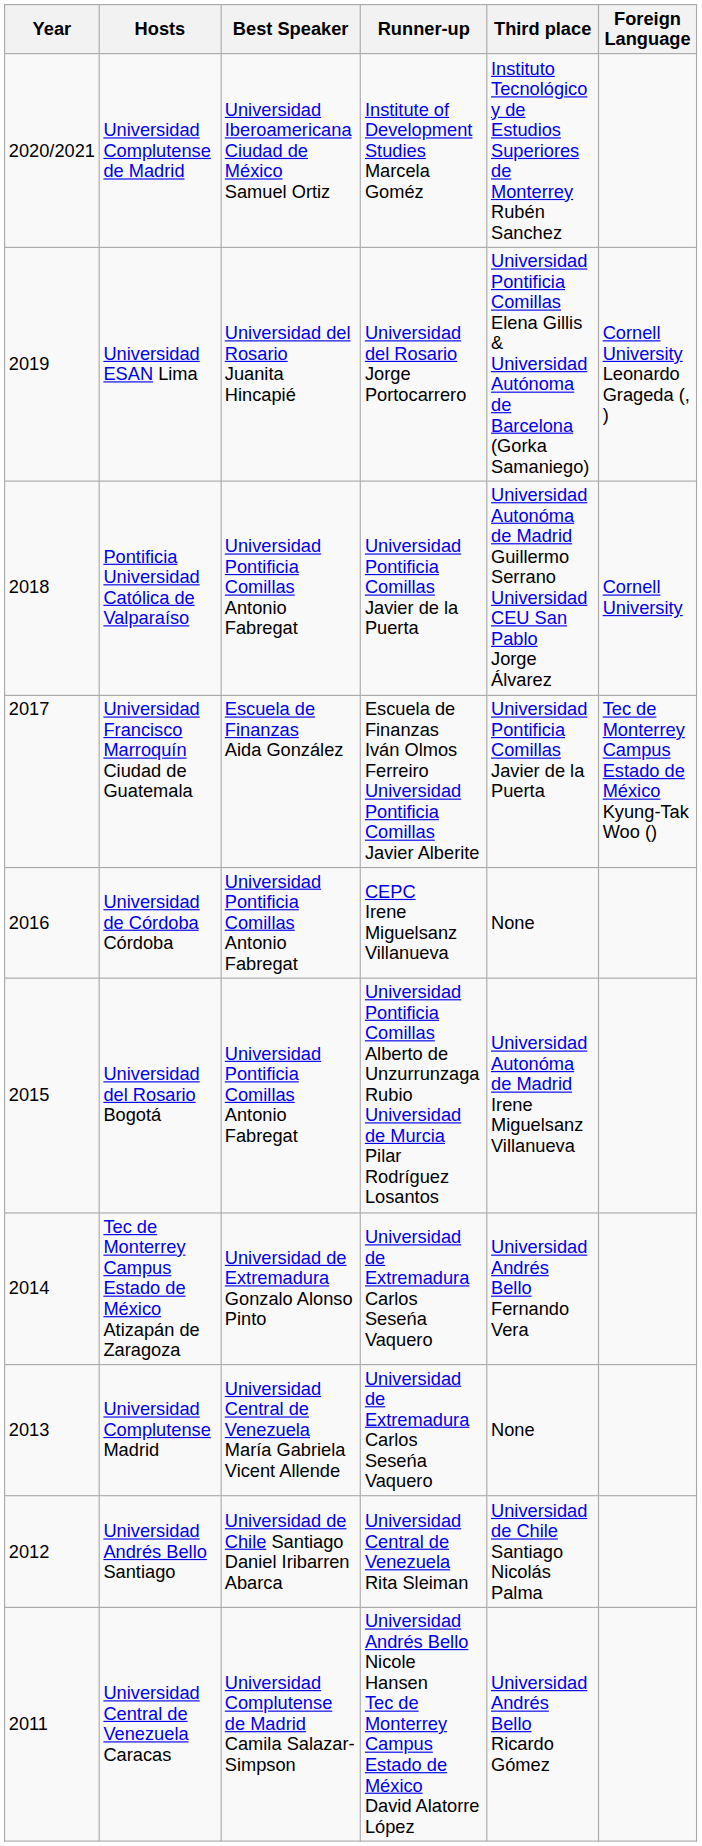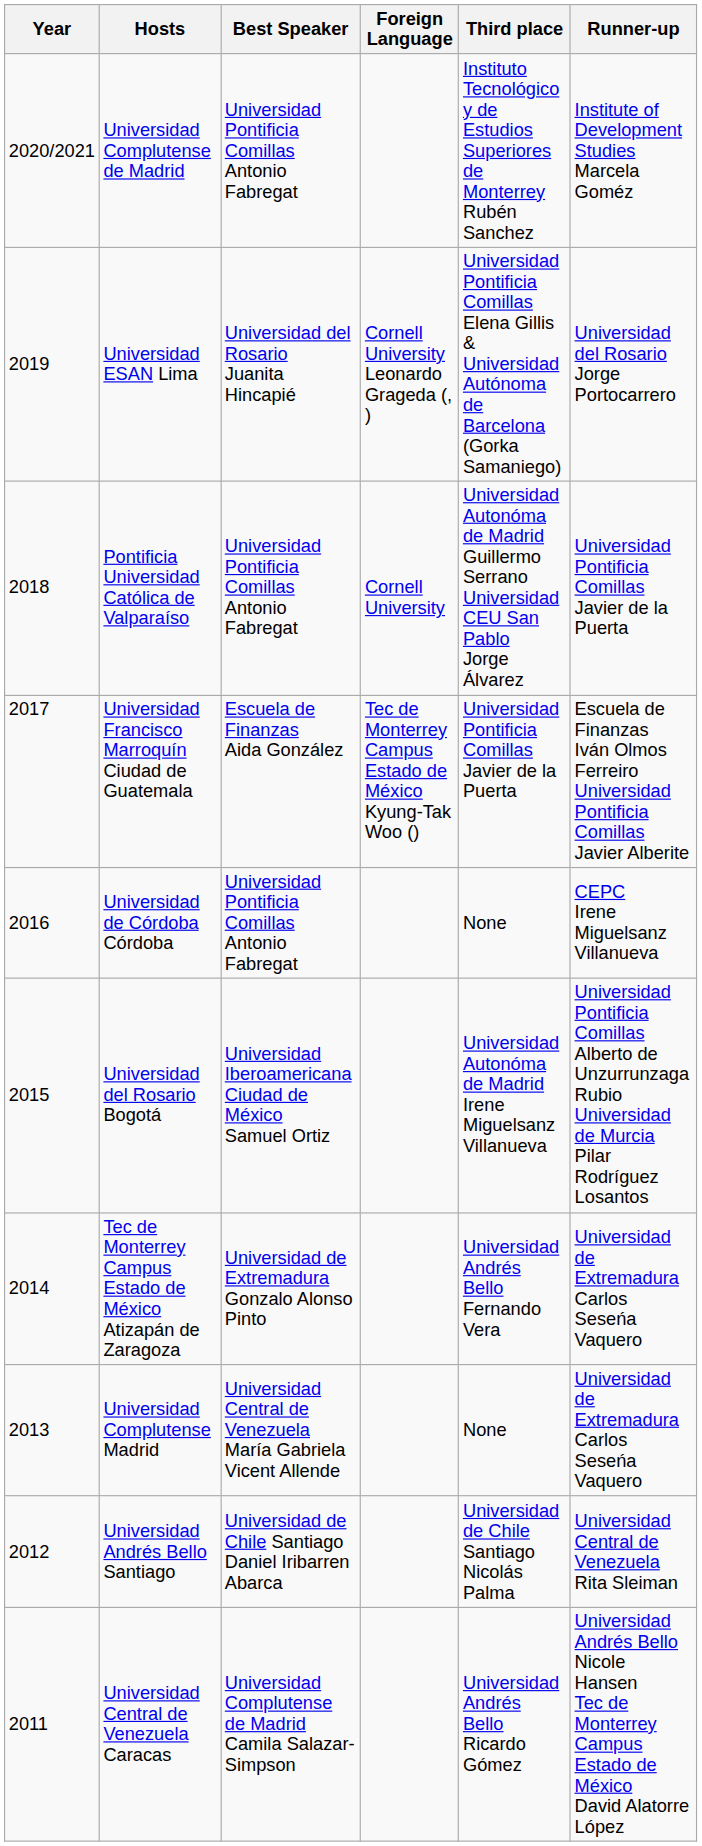columns swapped: Runner-up <-> Foreign Language
Universidad Complutense de Madrid | Best Speaker: Universidad Iberoamericana Ciudad de México Samuel Ortiz -> Universidad Pontificia Comillas Antonio Fabregat
Universidad del Rosario Bogotá | Best Speaker: Universidad Pontificia Comillas Antonio Fabregat -> Universidad Iberoamericana Ciudad de México Samuel Ortiz
